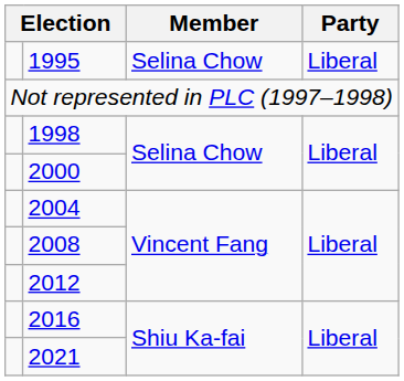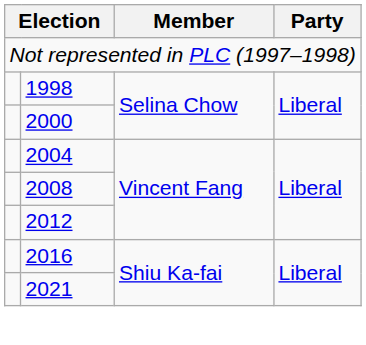- row: 1995 | Selina Chow | Liberal
